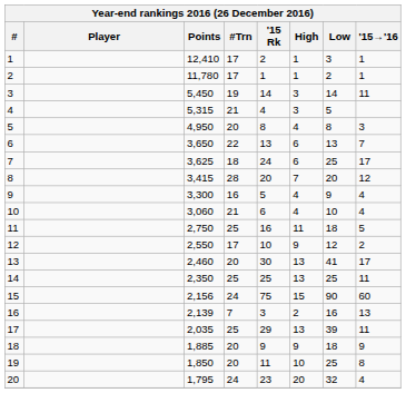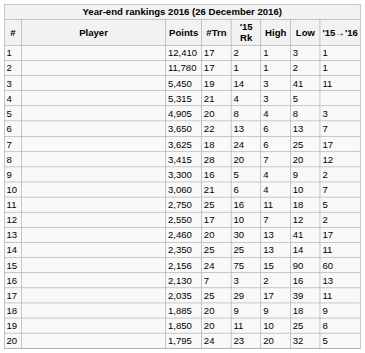row 5 | Low: 14 -> 41
row 7 | Points: 4,950 -> 4,905
row 11 | '15→'16: 4 -> 2
row 12 | '15→'16: 4 -> 7
row 14 | High: 9 -> 7
row 16 | Low: 25 -> 14
row 18 | Points: 2,139 -> 2,130
row 19 | High: 13 -> 17
row 22 | '15→'16: 4 -> 5
